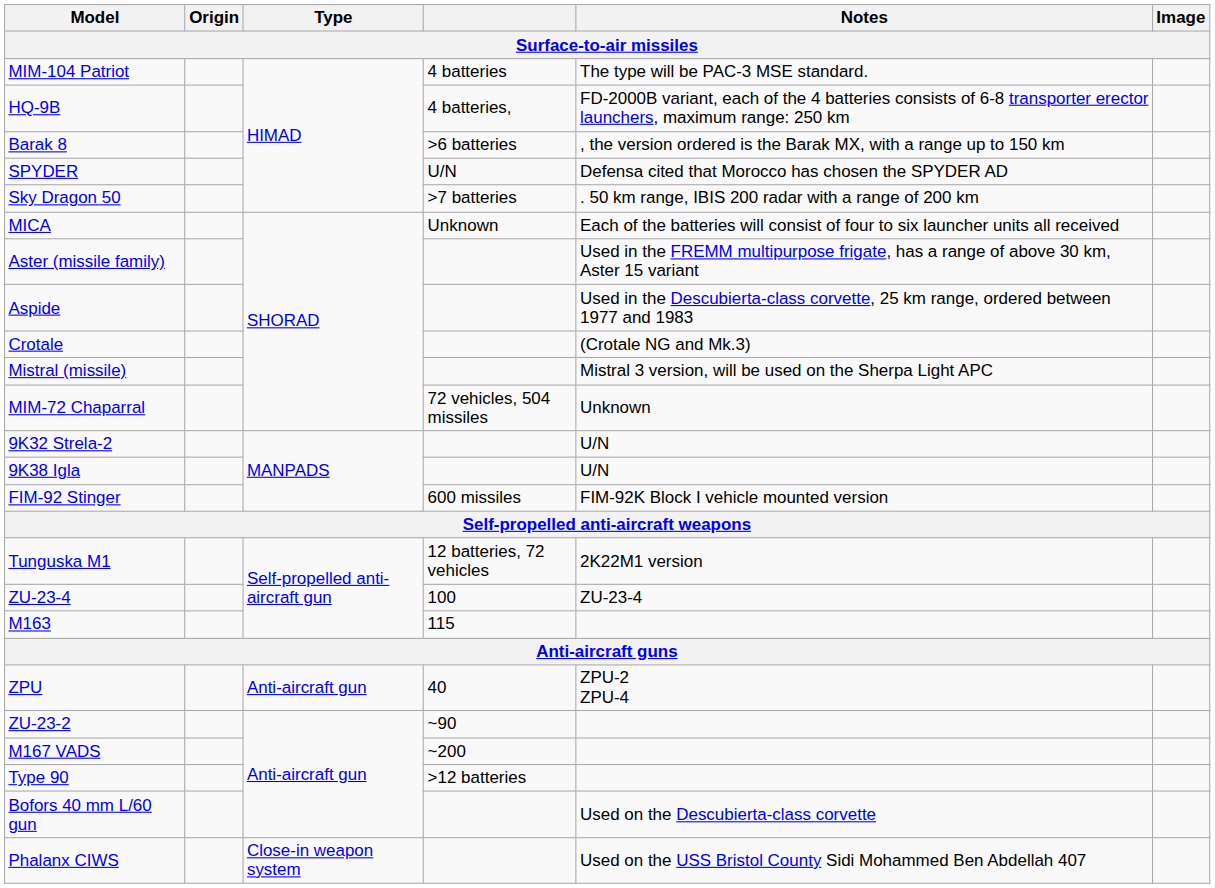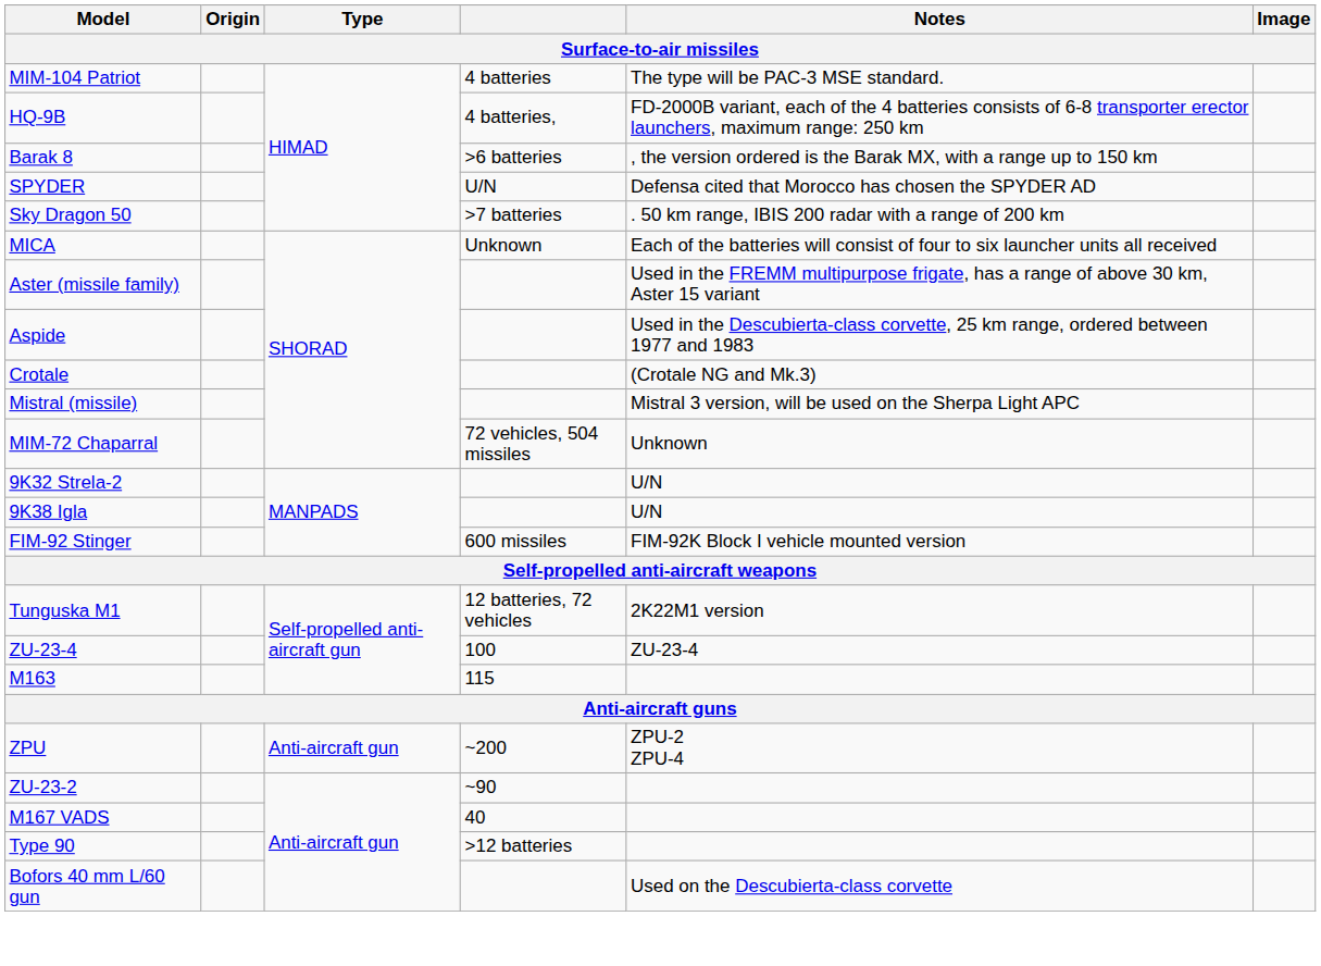ZPU | column 4: 40 -> ~200
M167 VADS | column 4: ~200 -> 40
- row: Phalanx CIWS | Close-in weapon system | Used on the USS Bristol County Sidi Mohammed Ben Abdellah 407
